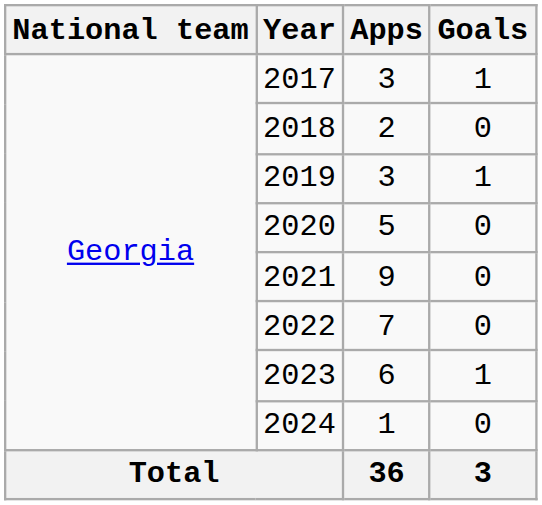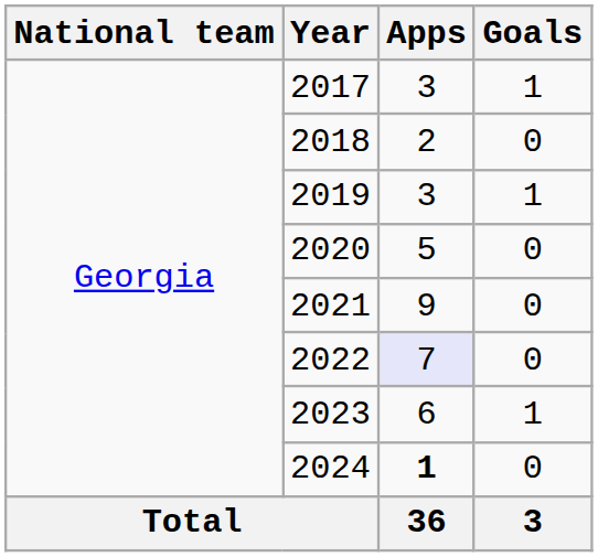2022 | Apps: no background -> lavender background
2024 | Apps: normal -> bold
